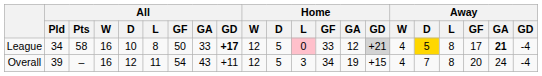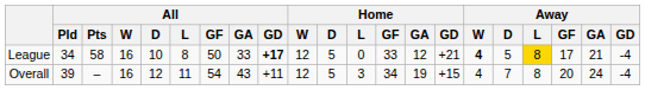League | Home / L: pink background -> no background
League | Home / GD: lightgrey background -> no background
League | Away / W: normal -> bold
League | Away / D: gold background -> no background
League | Away / L: no background -> gold background
League | Away / GA: bold -> normal
